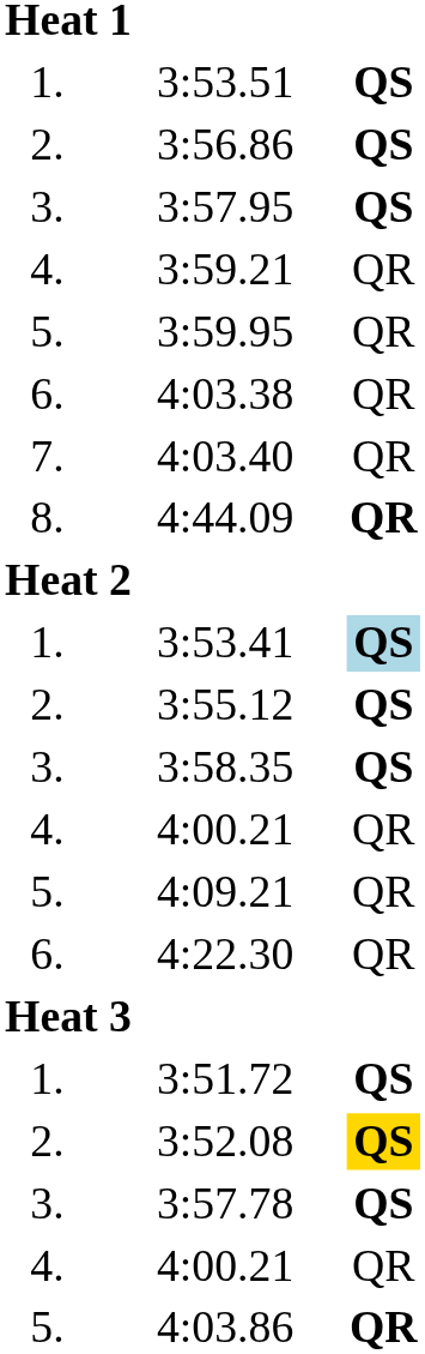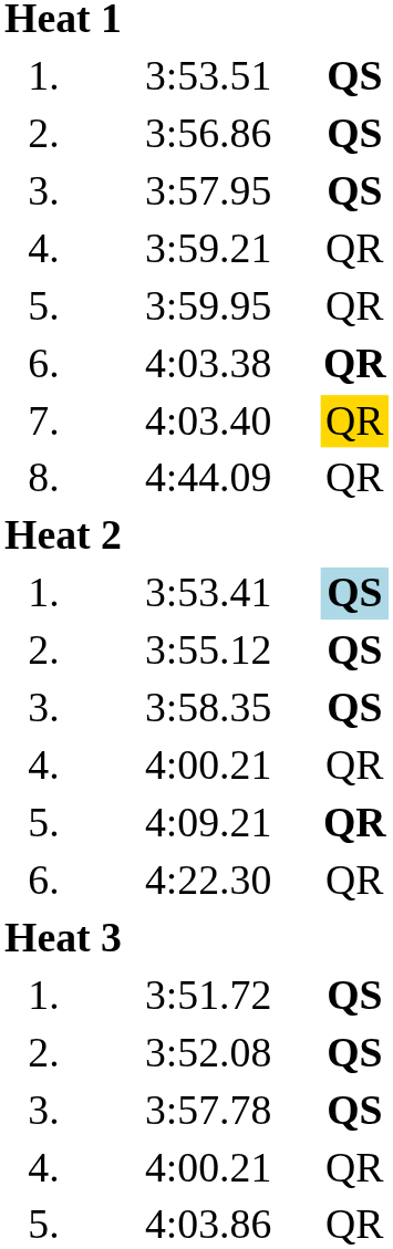4:03.38 | column 3: normal -> bold
4:03.40 | column 3: no background -> gold background
4:44.09 | column 3: bold -> normal
4:09.21 | column 3: normal -> bold
3:52.08 | column 3: gold background -> no background
4:03.86 | column 3: bold -> normal
